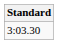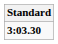row 2 | column 1: normal -> bold
